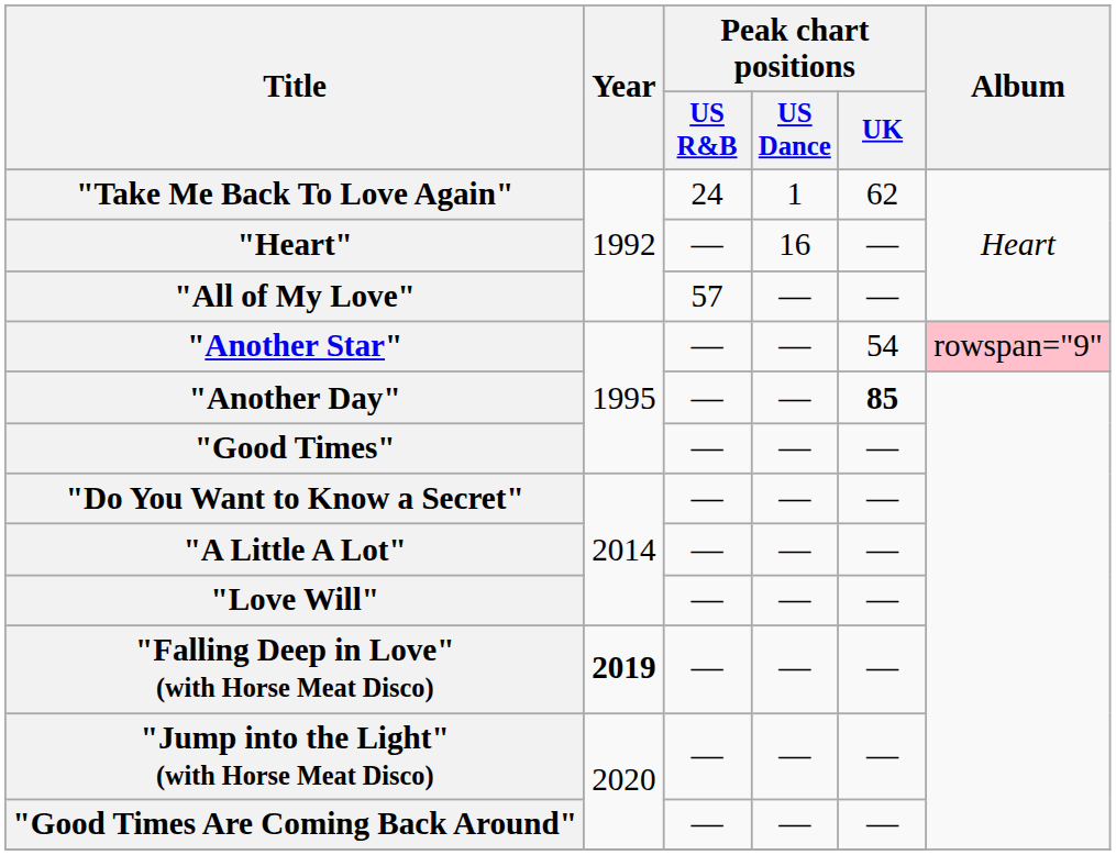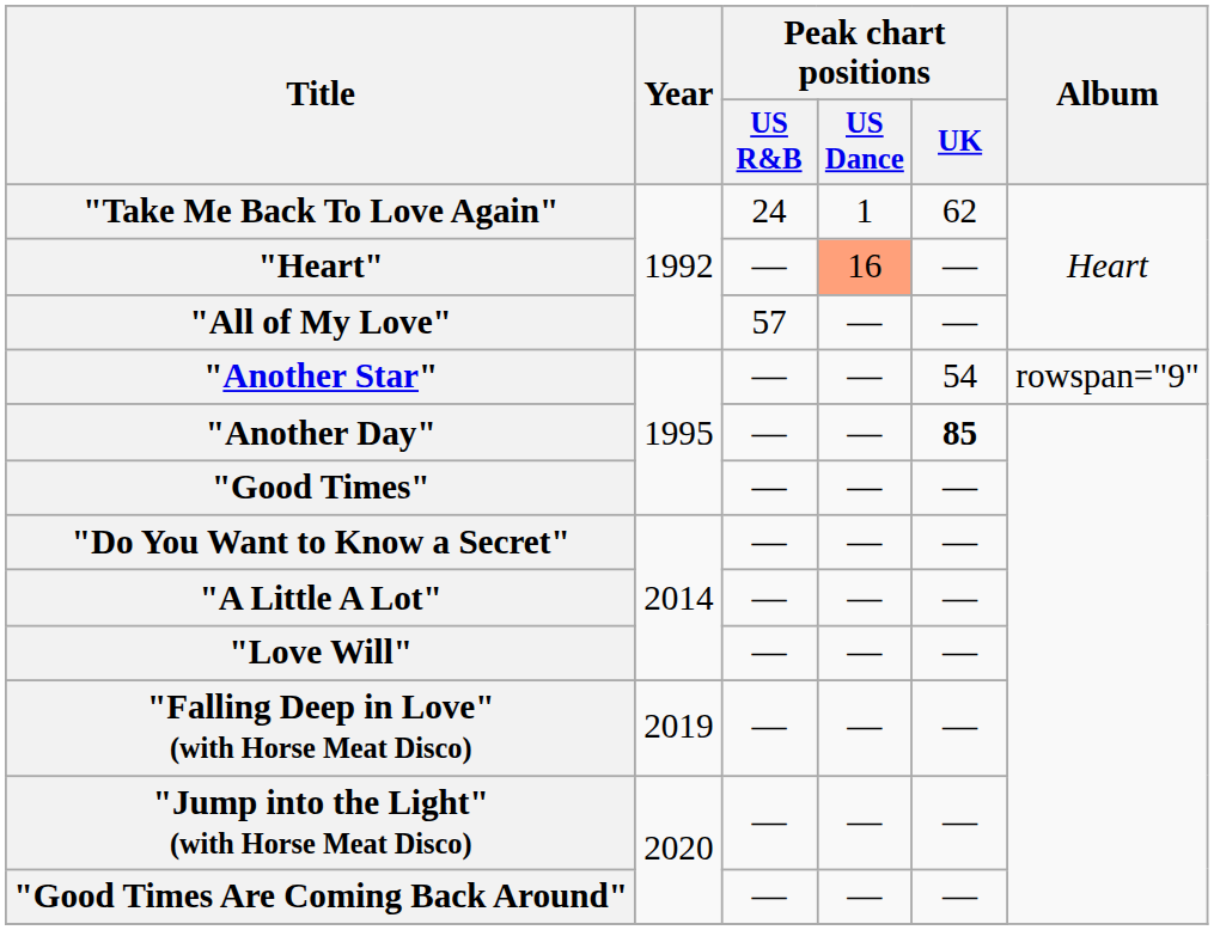"Heart" | Peak chart positions / US Dance: no background -> lightsalmon background
"Another Star" | Album: pink background -> no background
"Falling Deep in Love" (with Horse Meat Disco) | Year: bold -> normal
